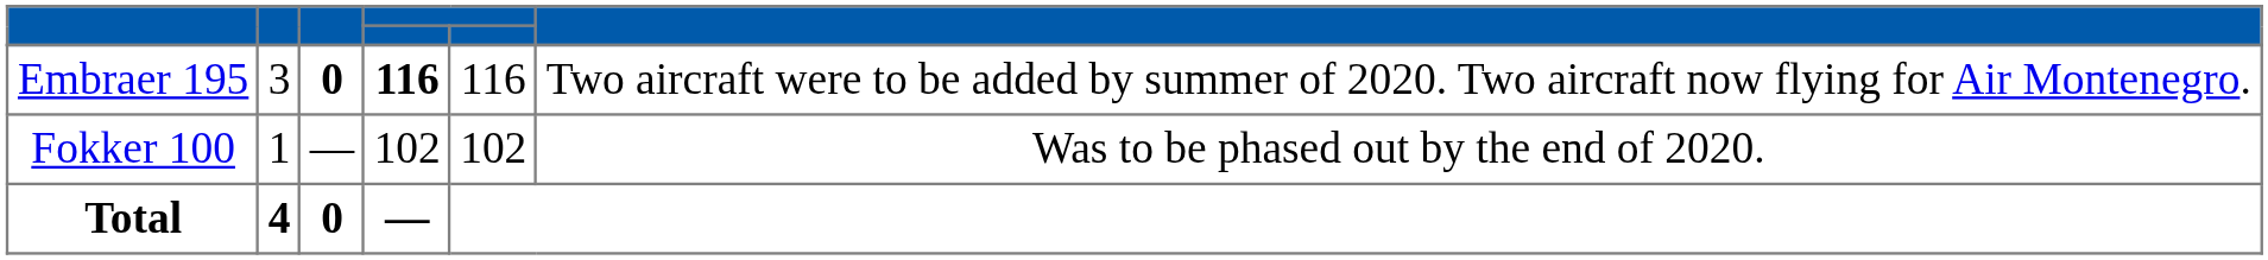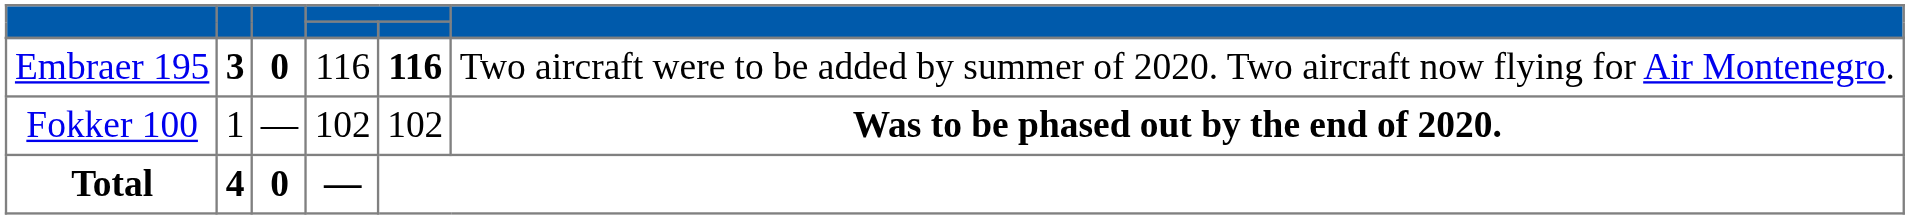Embraer 195 | column 2: normal -> bold
Embraer 195 | column 4: bold -> normal
Embraer 195 | column 5: normal -> bold
Fokker 100 | column 6: normal -> bold
